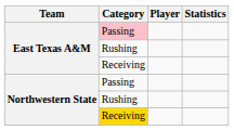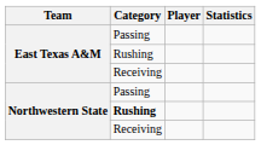East Texas A&M / Passing | Category: pink background -> no background
Northwestern State / Rushing | Category: normal -> bold
Northwestern State / Receiving | Category: gold background -> no background
